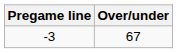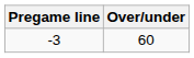-3 | Over/under: 67 -> 60
